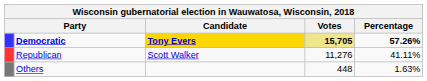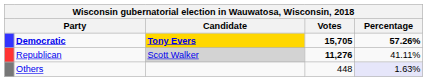Democratic | Votes: khaki background -> no background
Republican | Candidate: no background -> lightgrey background
Republican | Votes: normal -> bold
Others | Percentage: no background -> lavender background
